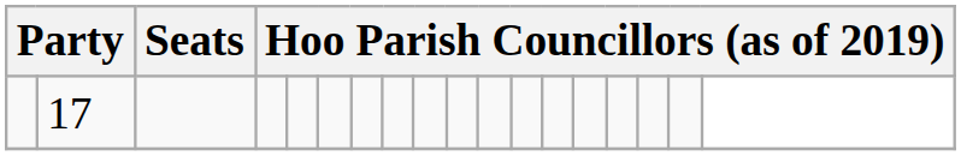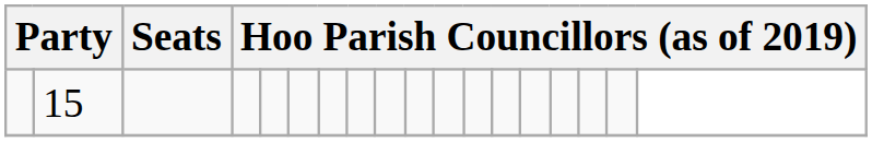row 2 | column 2: 17 -> 15
